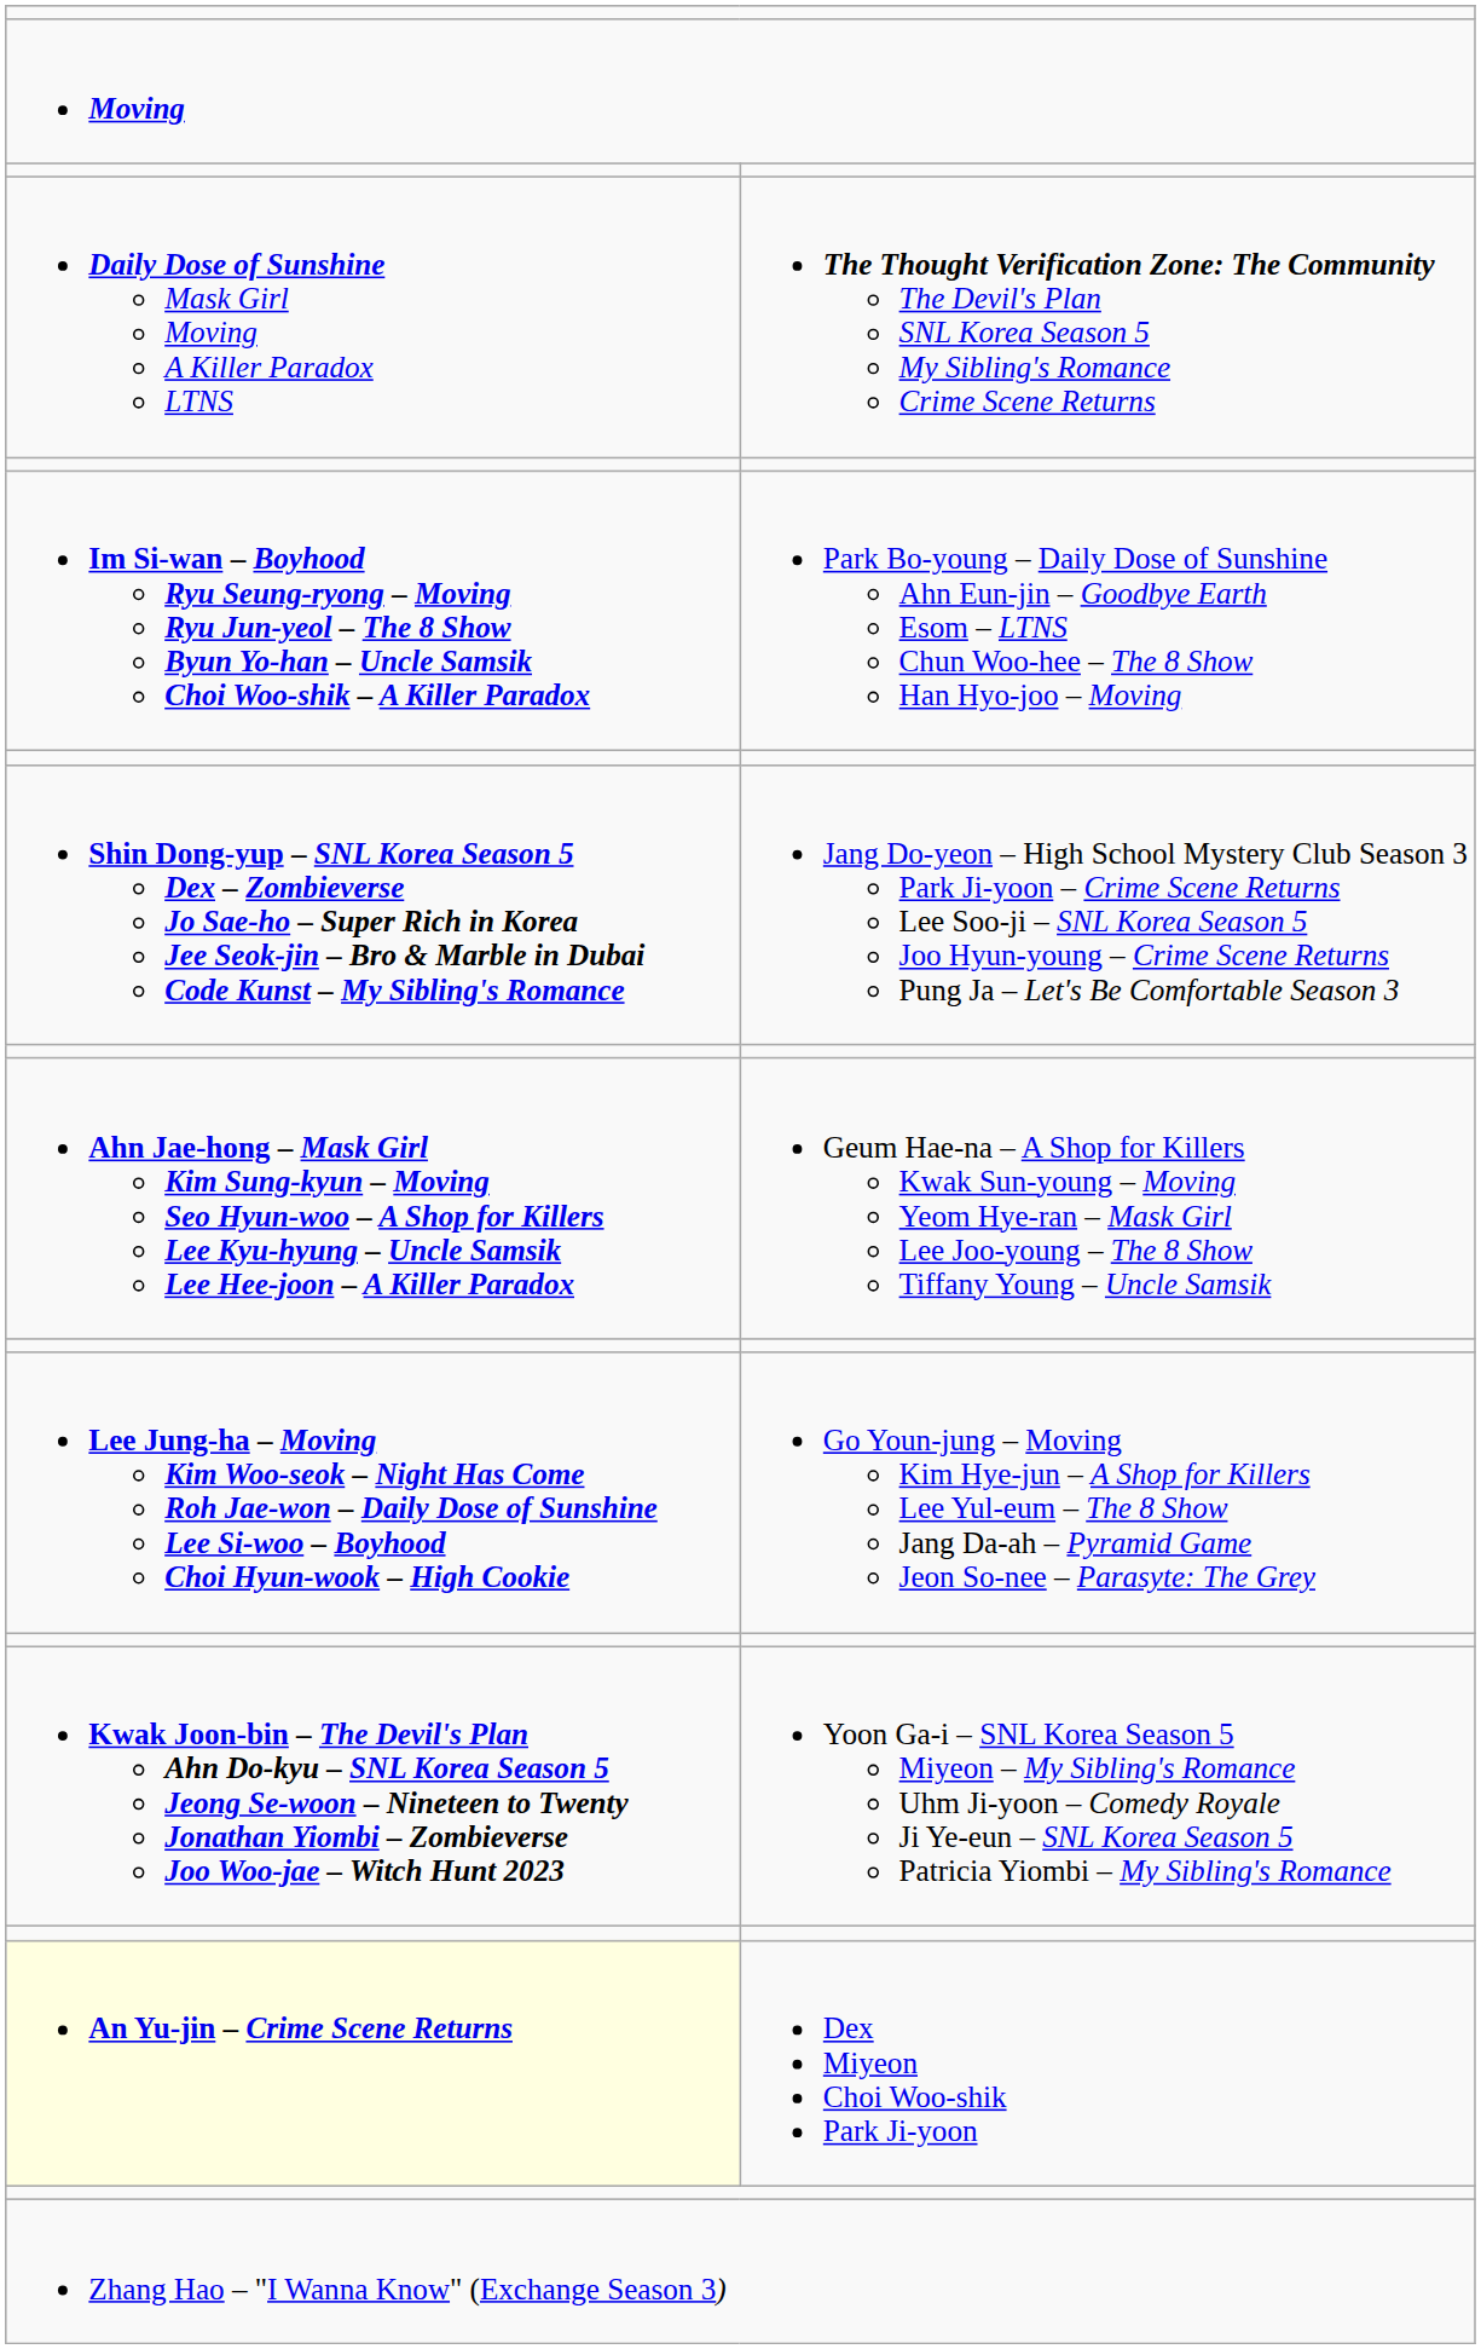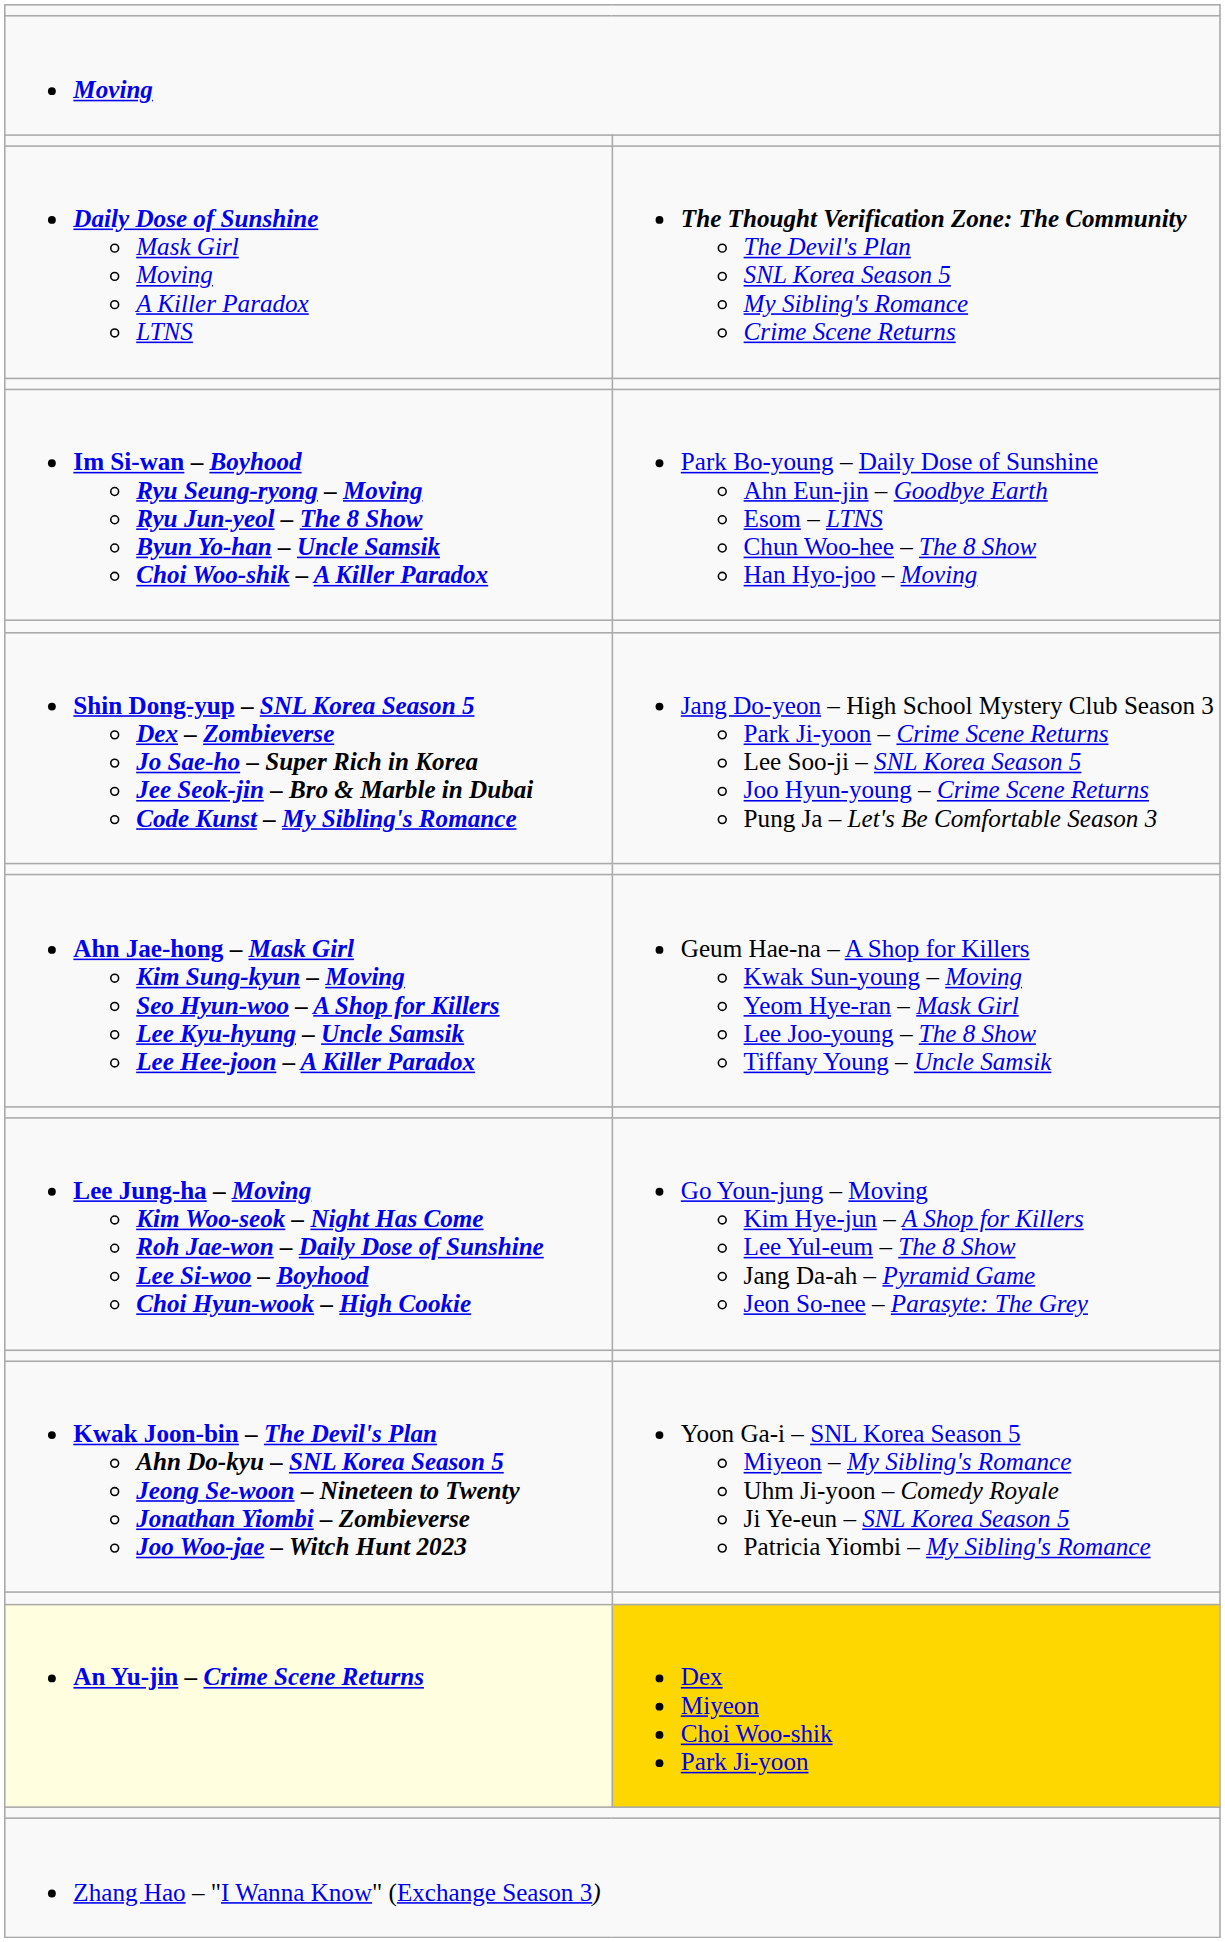row 16 | column 2: no background -> gold background
